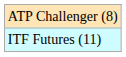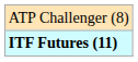row 2 | column 1: normal -> bold
